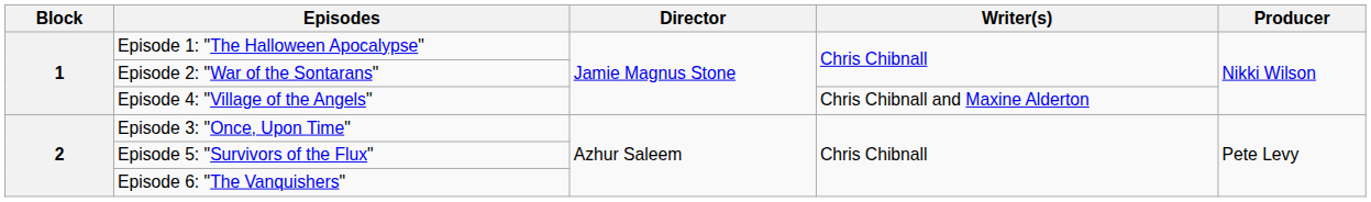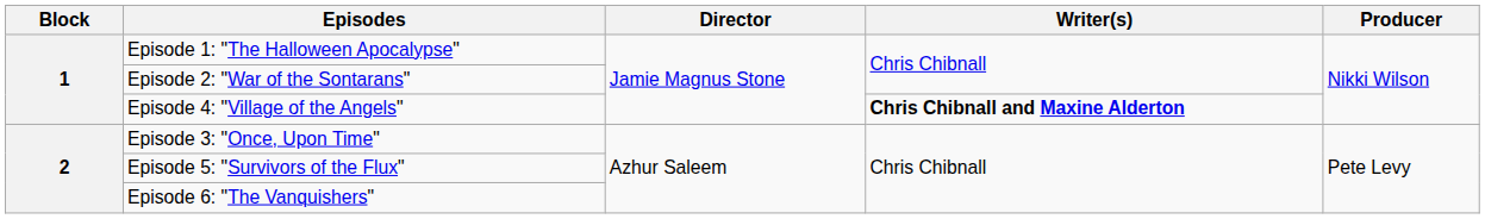Episode 4: "Village of the Angels" | Writer(s): normal -> bold
